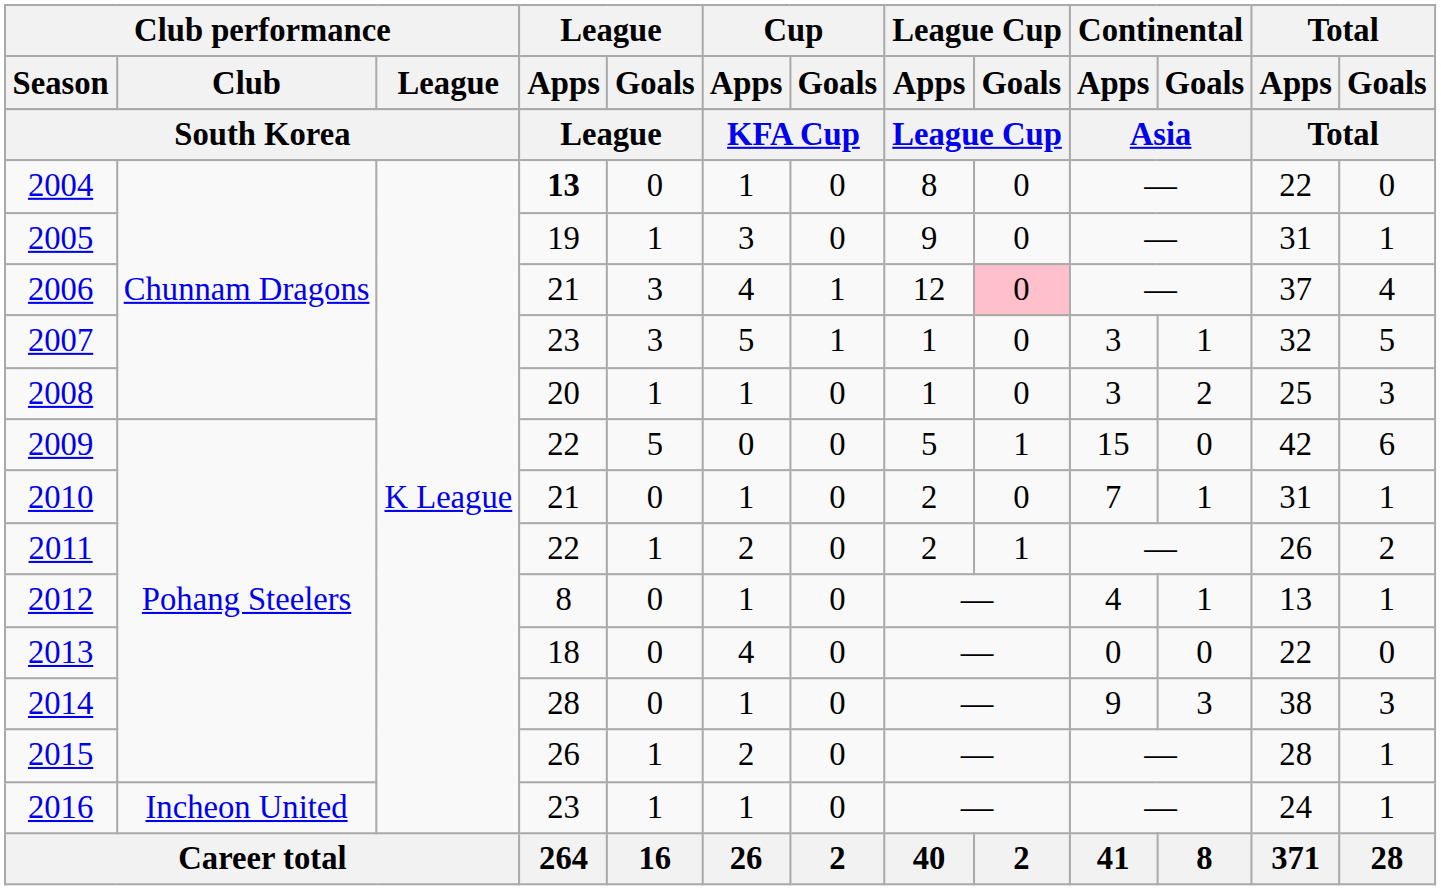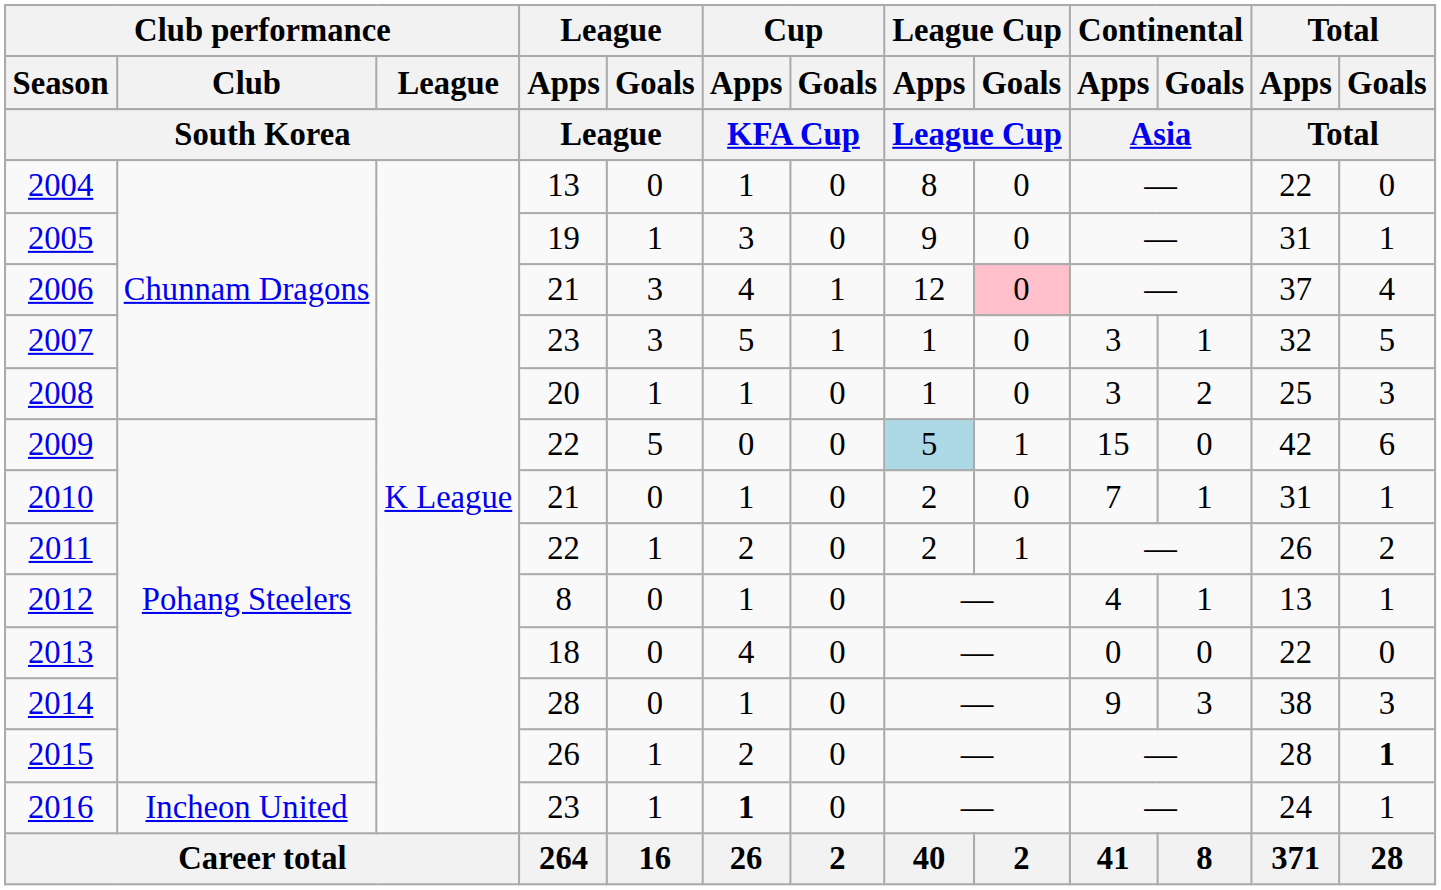2004 | League / Apps: bold -> normal
2009 | League Cup / Apps: no background -> lightblue background
2015 | Total / Goals: normal -> bold
2016 | Cup / Apps: normal -> bold
